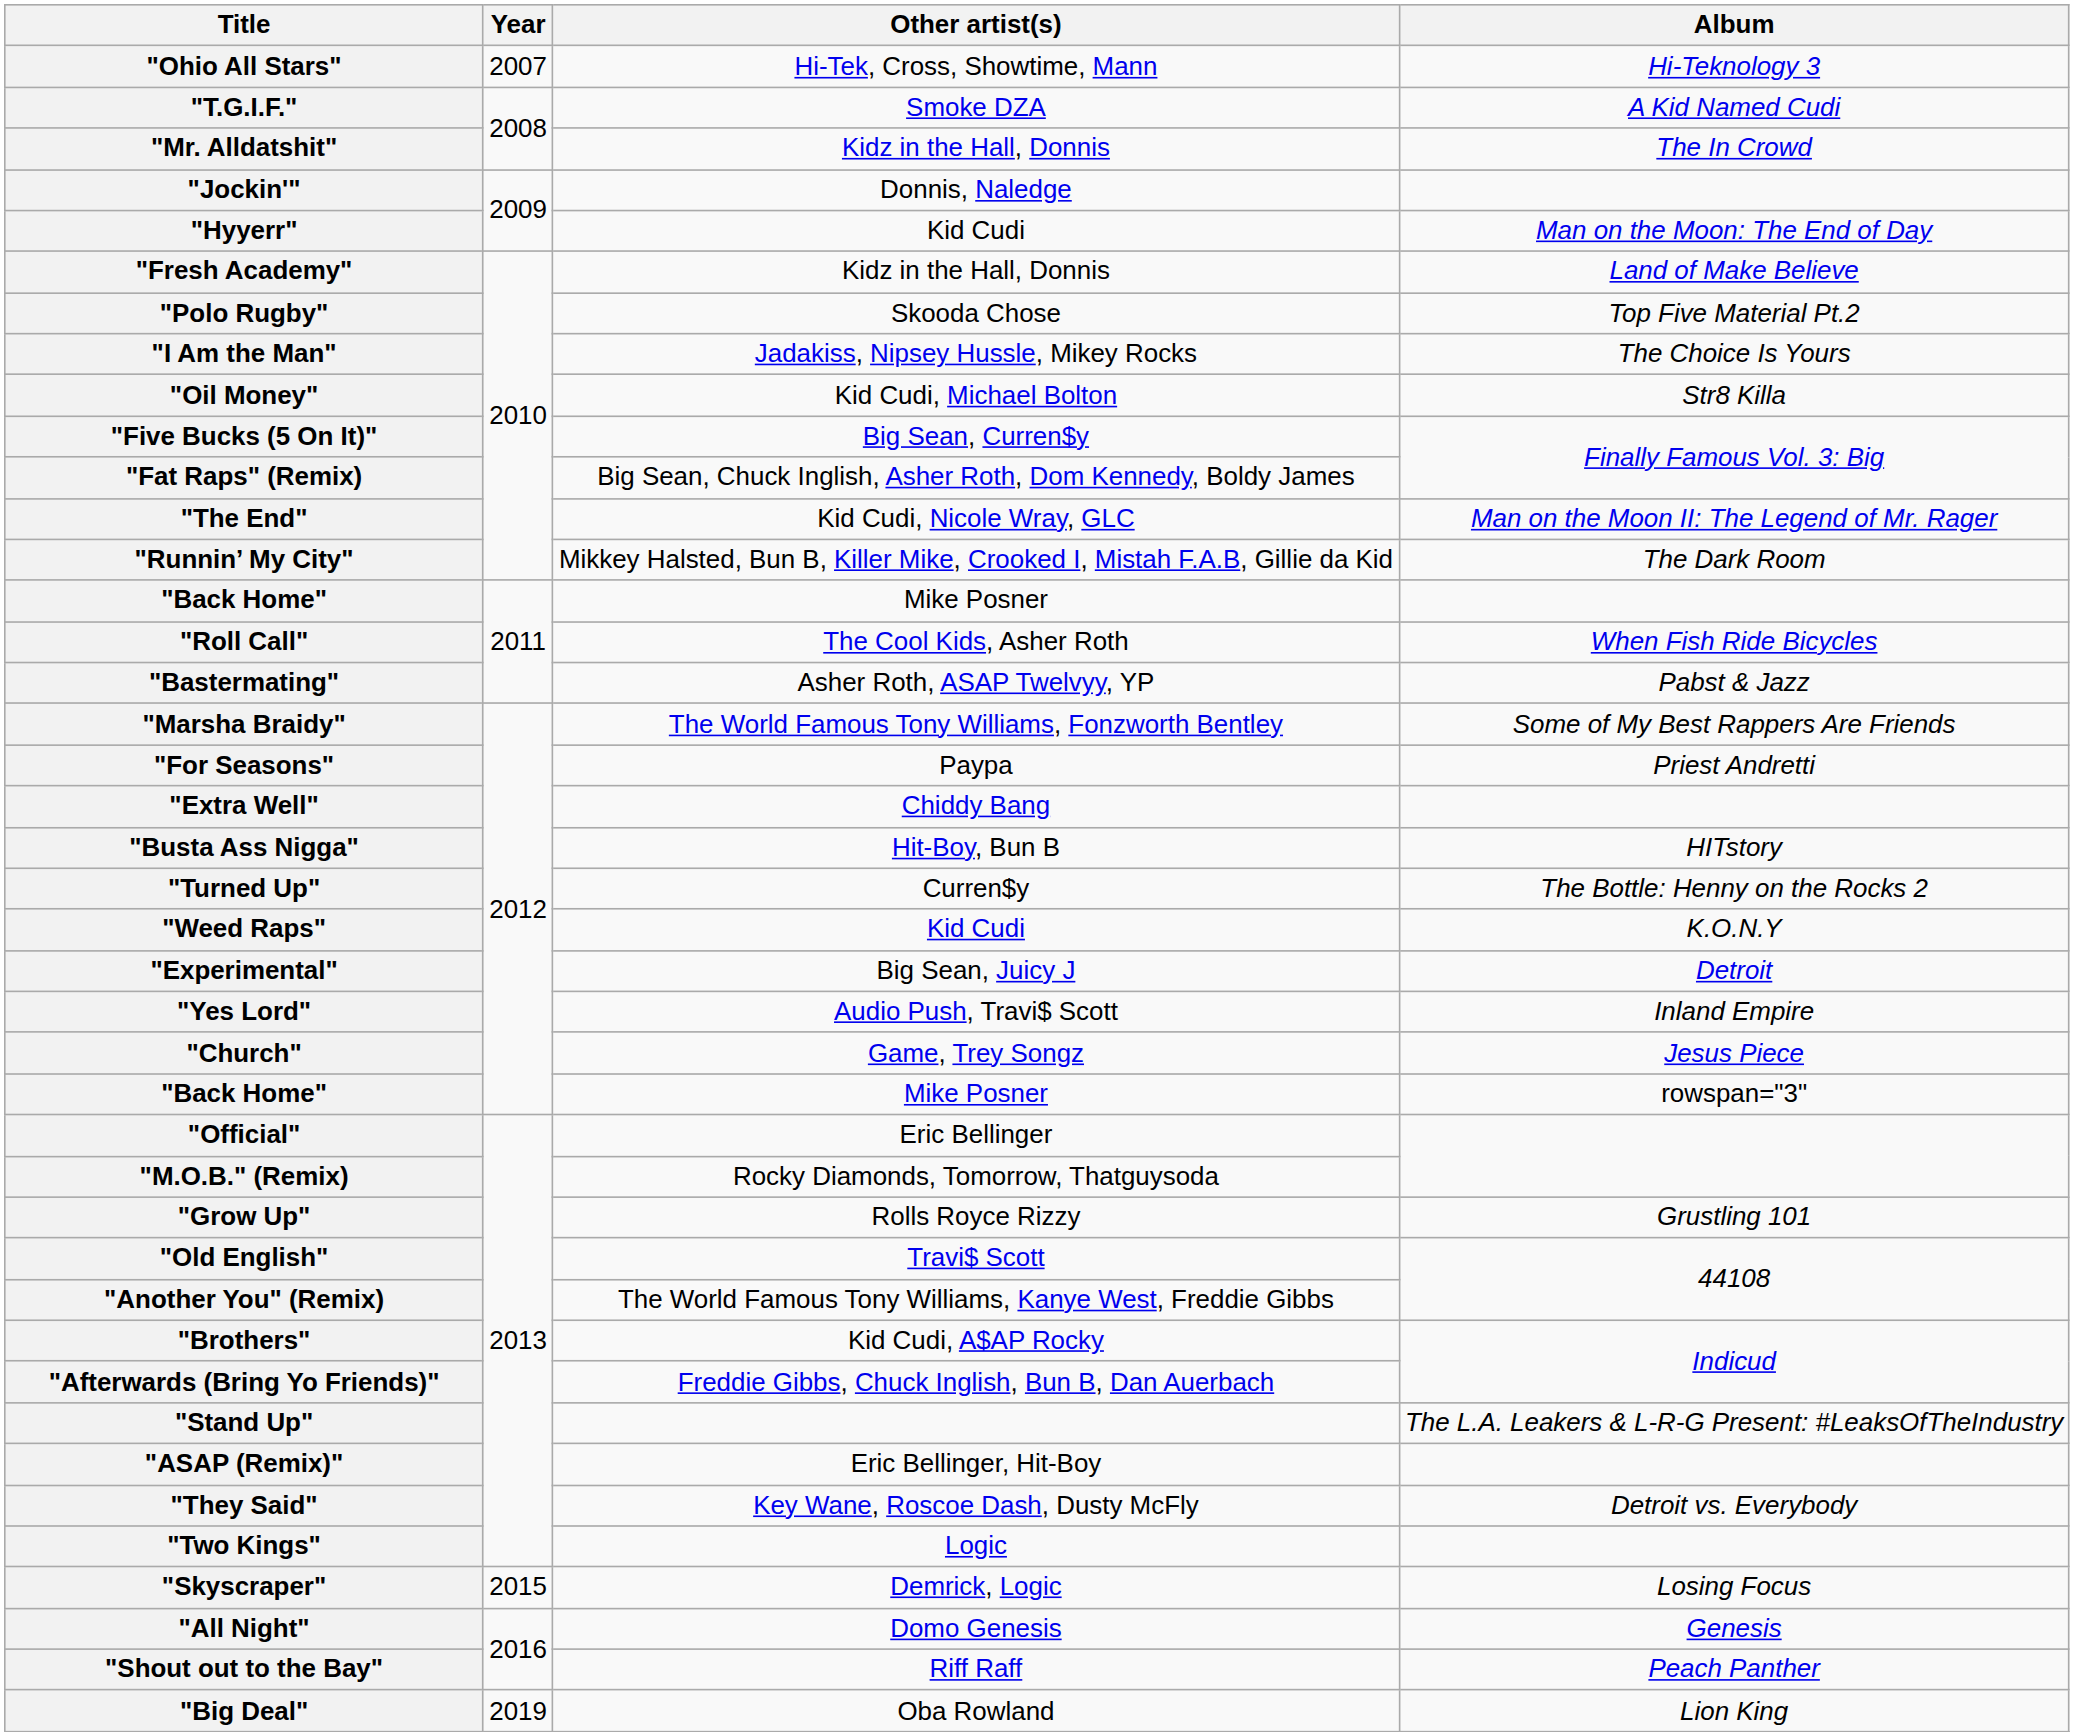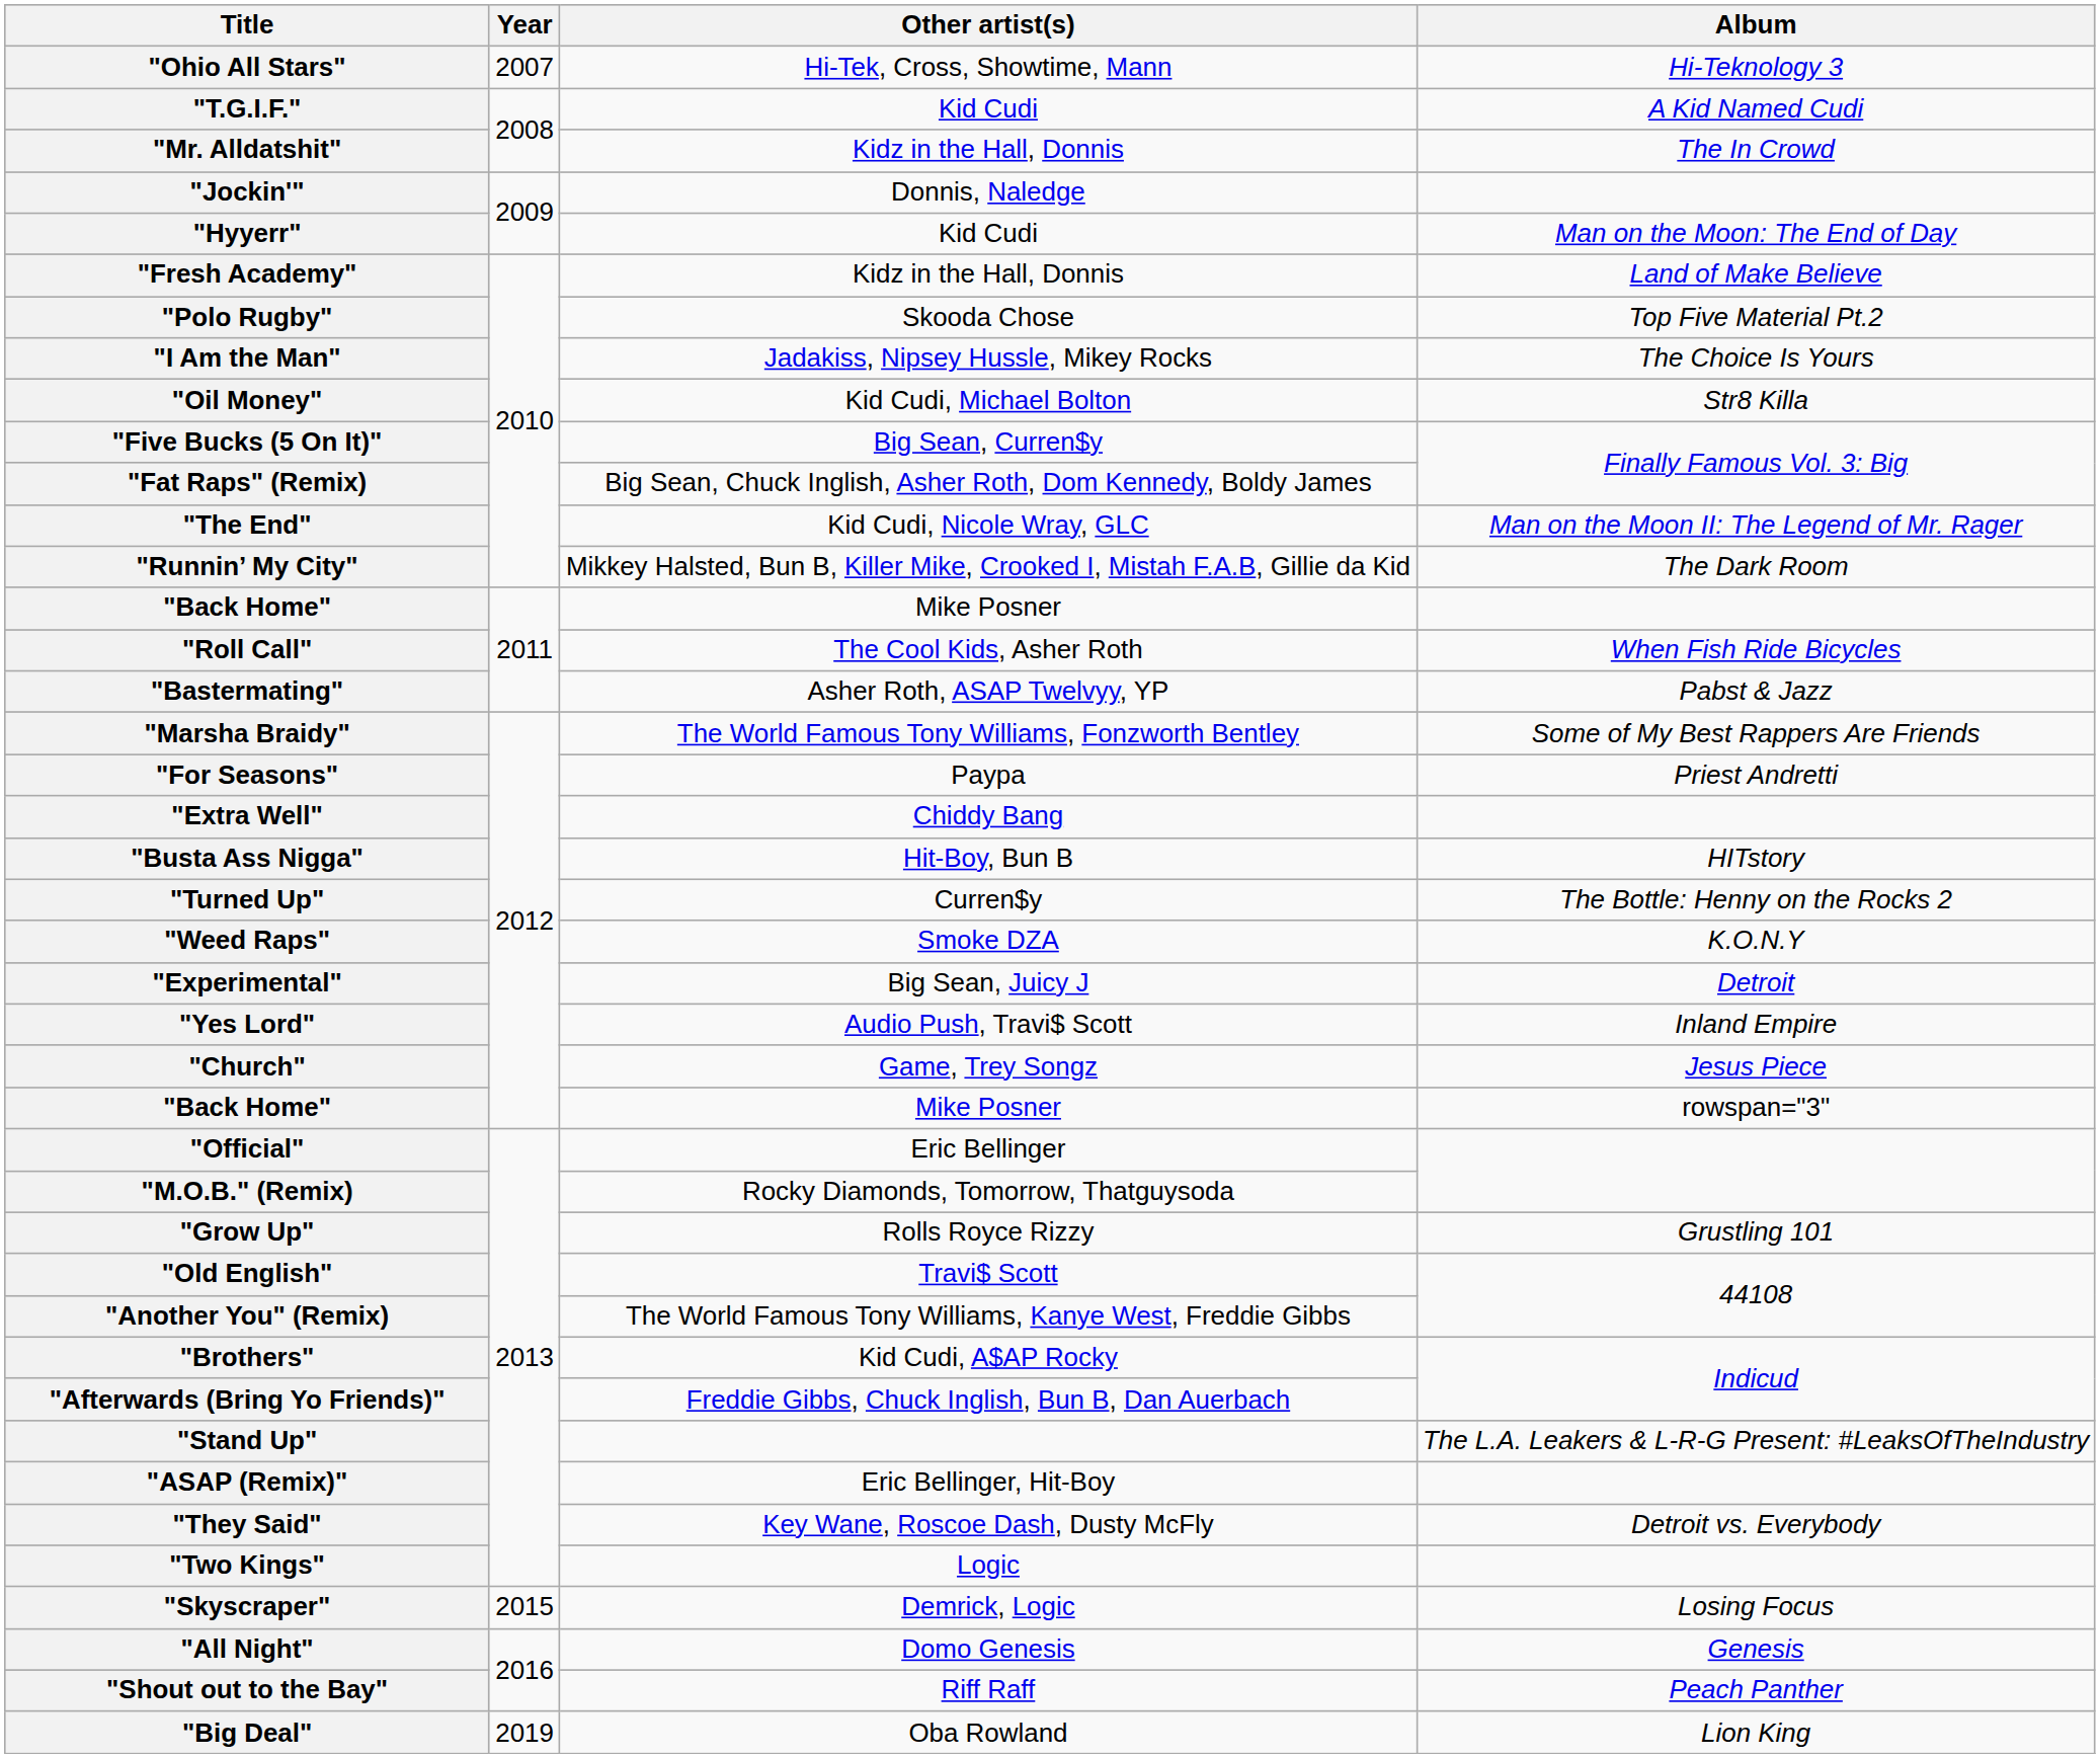"T.G.I.F." | Other artist(s): Smoke DZA -> Kid Cudi
"Weed Raps" | Other artist(s): Kid Cudi -> Smoke DZA
